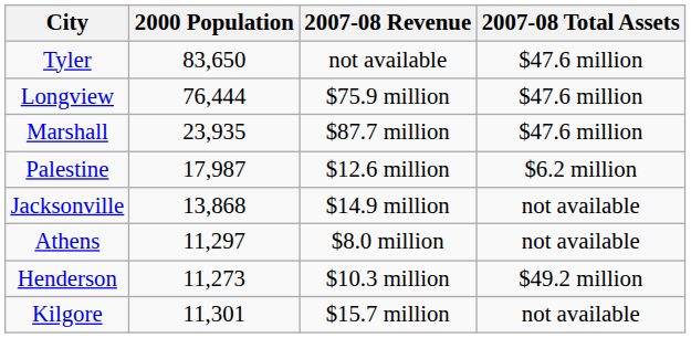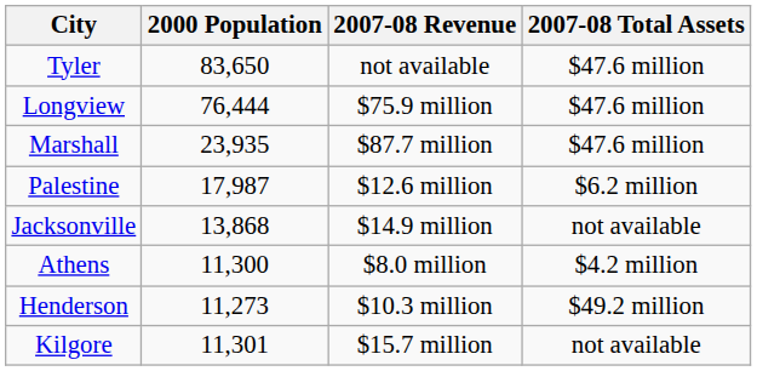Athens | 2000 Population: 11,297 -> 11,300
Athens | 2007-08 Total Assets: not available -> $4.2 million
